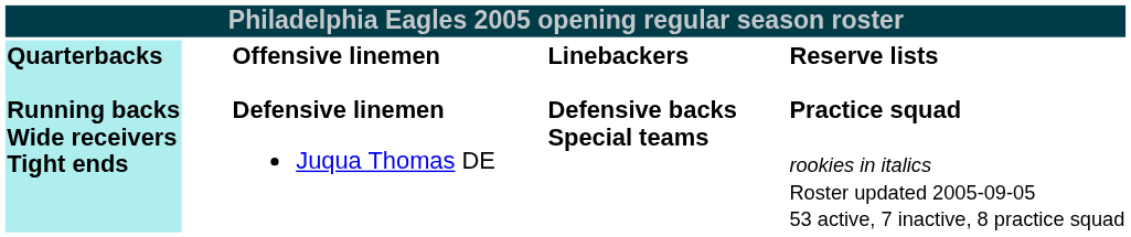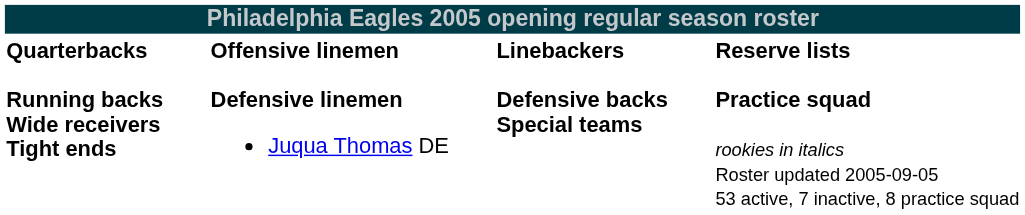Quarterbacks Running backs Wide receivers Tight ends | column 1: paleturquoise background -> no background
